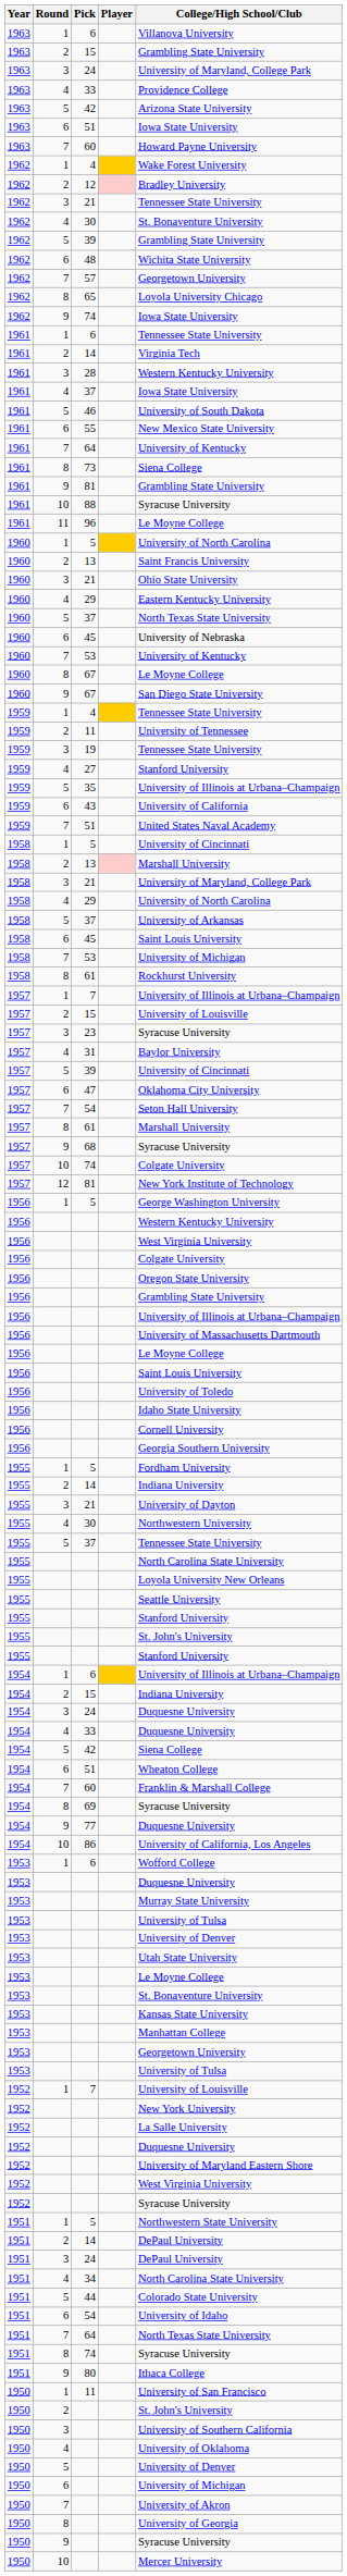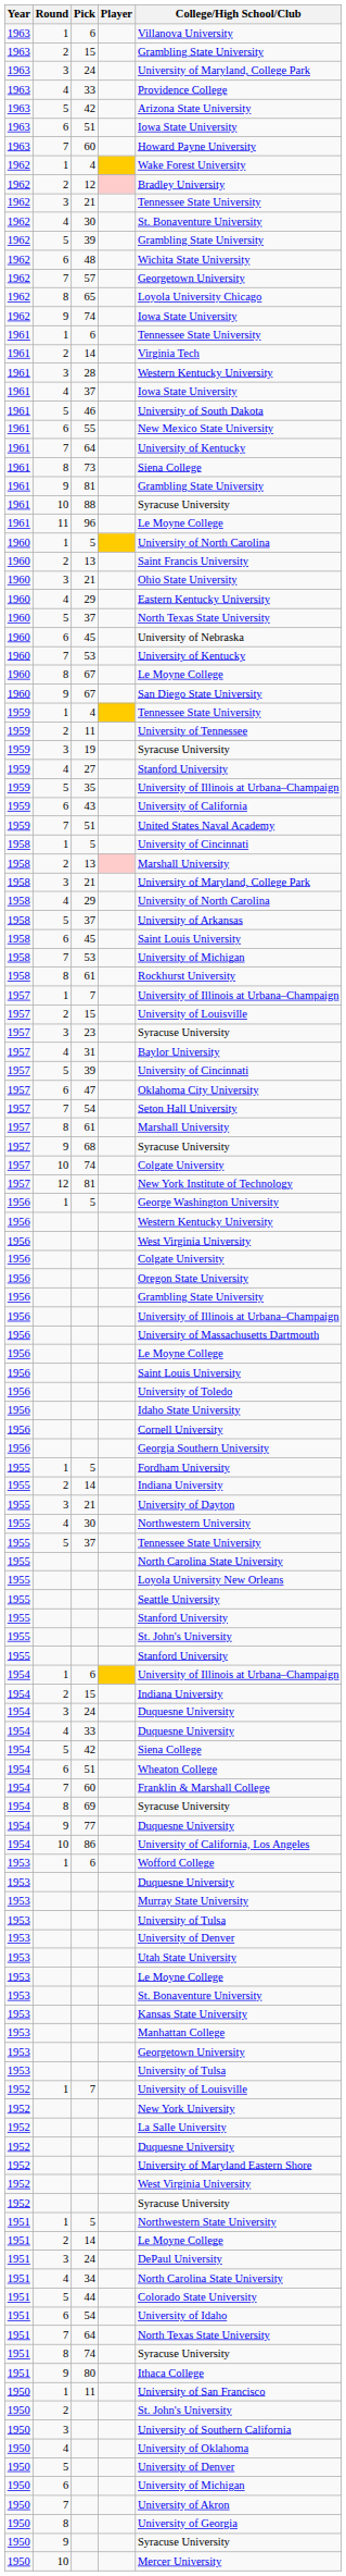19 | College/High School/Club: Tennessee State University -> Syracuse University
1951 / 14 | College/High School/Club: DePaul University -> Le Moyne College
